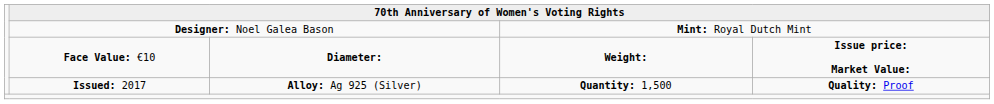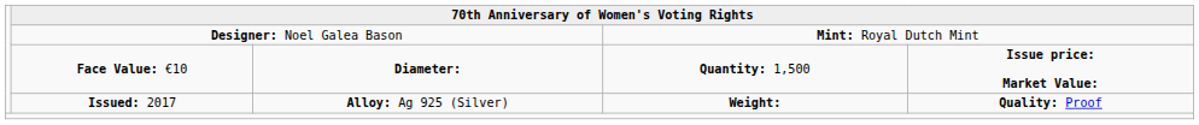Face Value: €10 | column 4: Weight: -> Quantity: 1,500
Issued: 2017 | column 4: Quantity: 1,500 -> Weight:
